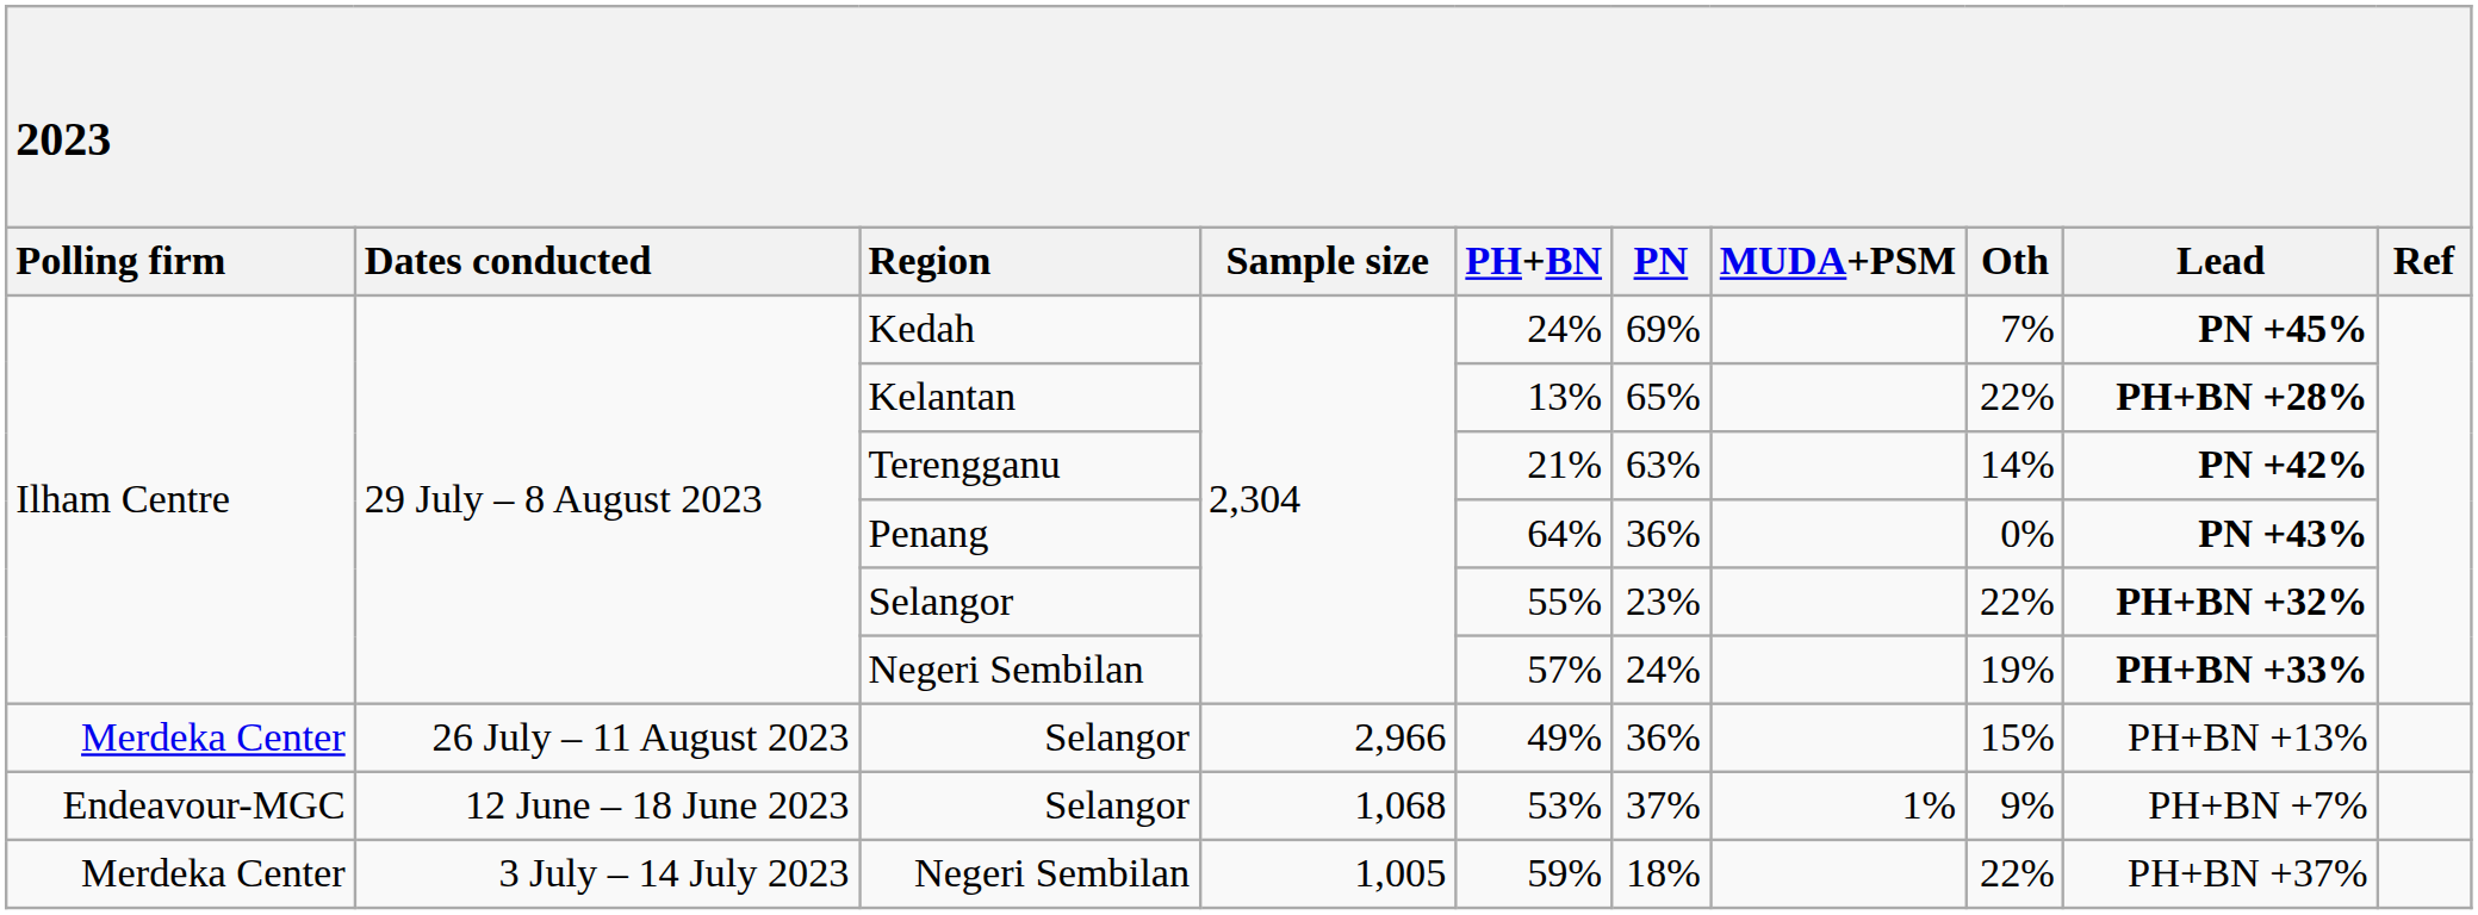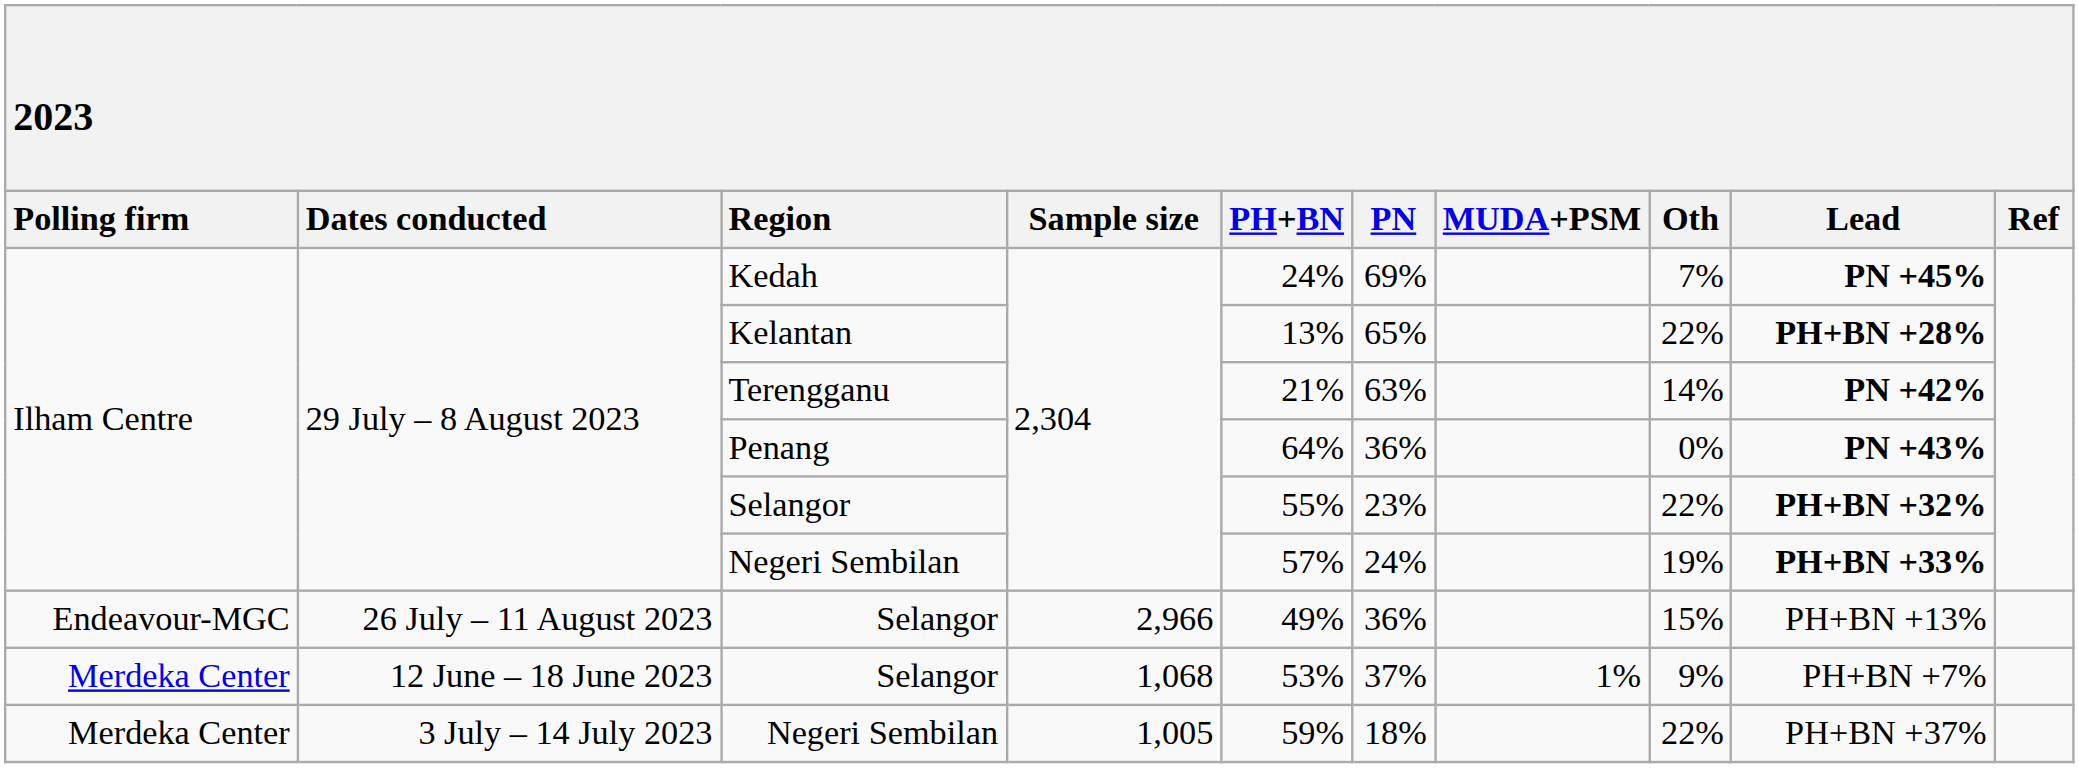26 July – 11 August 2023 / Selangor | Polling firm: Merdeka Center -> Endeavour-MGC
12 June – 18 June 2023 / Selangor | Polling firm: Endeavour-MGC -> Merdeka Center
